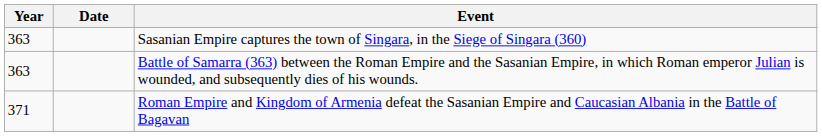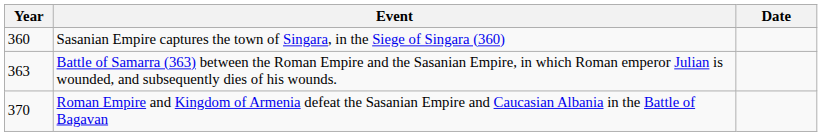columns swapped: Date <-> Event
row 2 | Year: 363 -> 360
row 4 | Year: 371 -> 370
